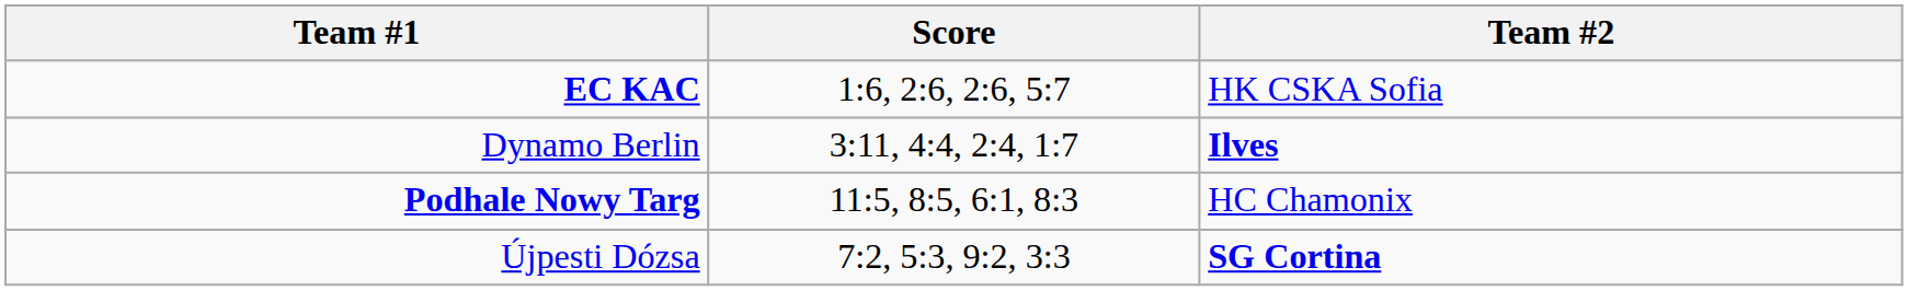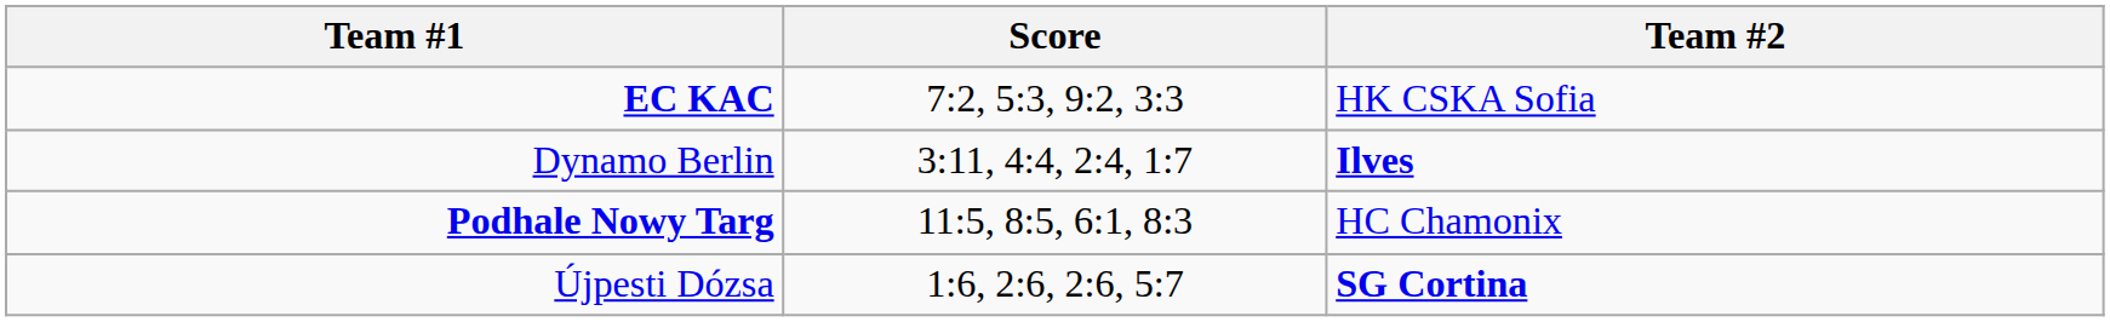EC KAC | Score: 1:6, 2:6, 2:6, 5:7 -> 7:2, 5:3, 9:2, 3:3
Újpesti Dózsa | Score: 7:2, 5:3, 9:2, 3:3 -> 1:6, 2:6, 2:6, 5:7
